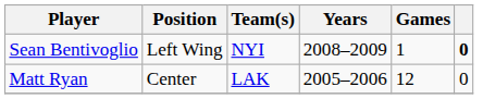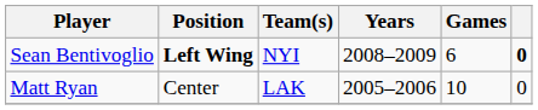Sean Bentivoglio | Position: normal -> bold
Sean Bentivoglio | Games: 1 -> 6
Matt Ryan | Games: 12 -> 10
